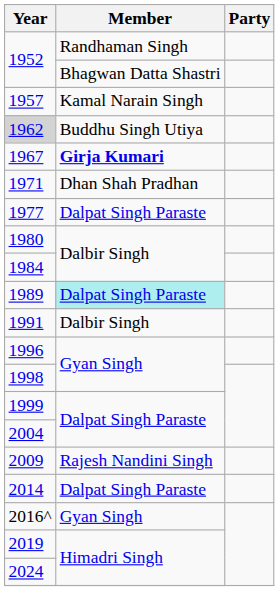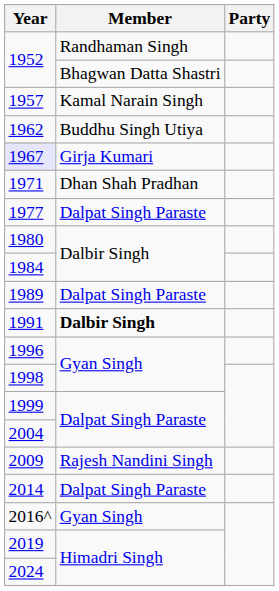1962 | Year: lightgrey background -> no background
1967 | Year: no background -> lavender background
1967 | Member: bold -> normal
1989 | Member: paleturquoise background -> no background
1991 | Member: normal -> bold
